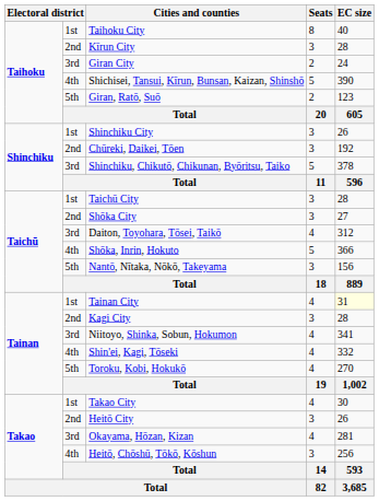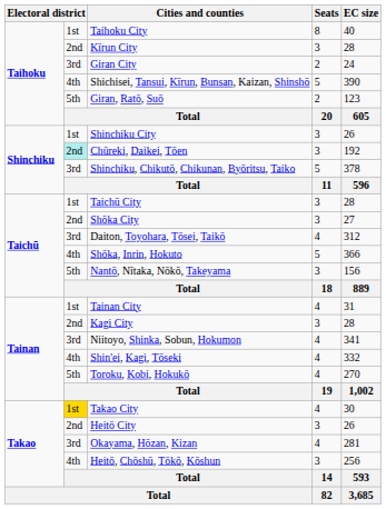Chūreki, Daikei, Tōen | column 2: no background -> paleturquoise background
Tainan City | EC size: lightyellow background -> no background
Takao City | column 2: no background -> gold background
